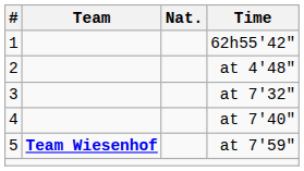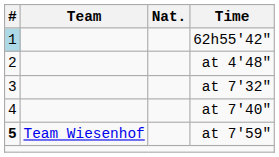62h55'42" | #: no background -> lightblue background
at 7'59" | #: normal -> bold
at 7'59" | Team: bold -> normal
